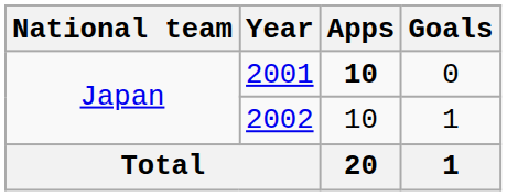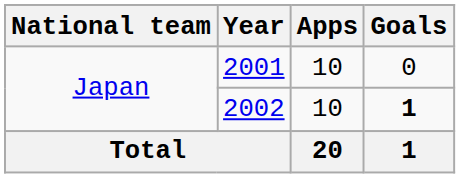2001 | Apps: bold -> normal
2002 | Goals: normal -> bold
